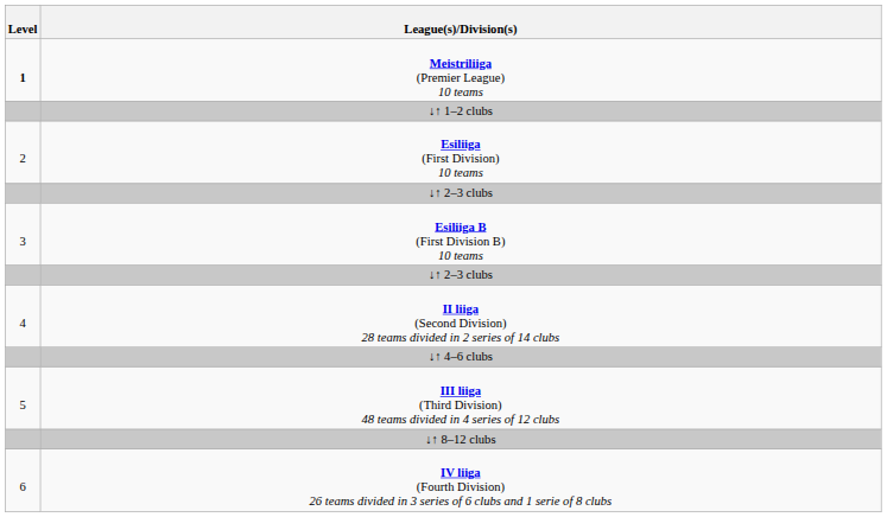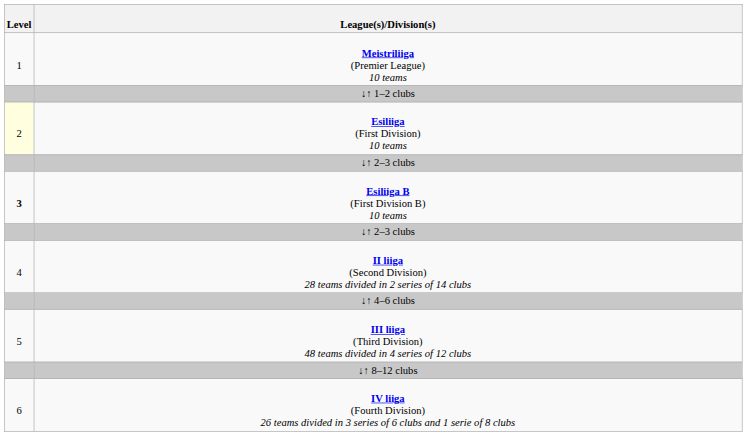Meistriliiga (Premier League) 10 teams | Level: bold -> normal
Esiliiga (First Division) 10 teams | Level: no background -> lightyellow background
Esiliiga B (First Division B) 10 teams | Level: normal -> bold
